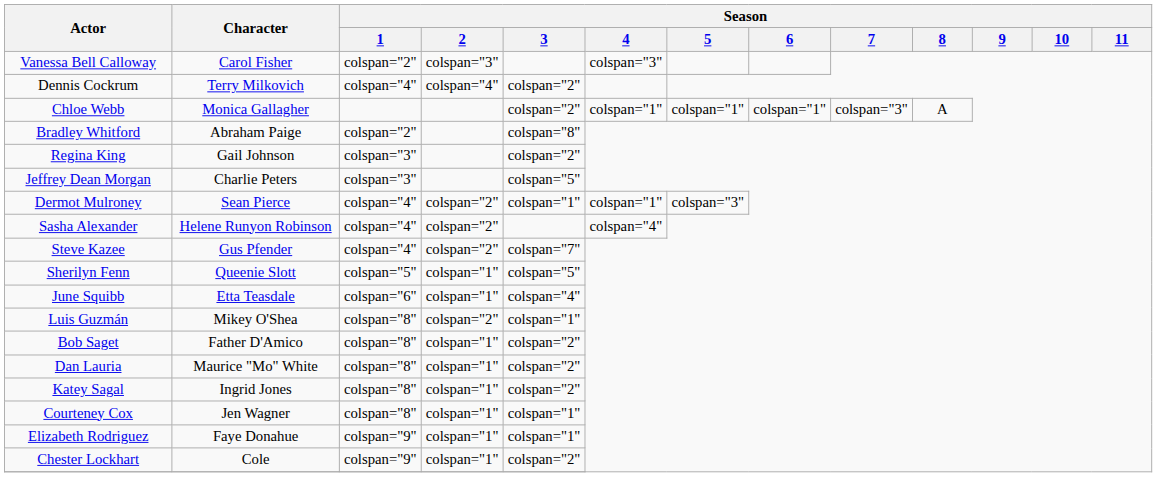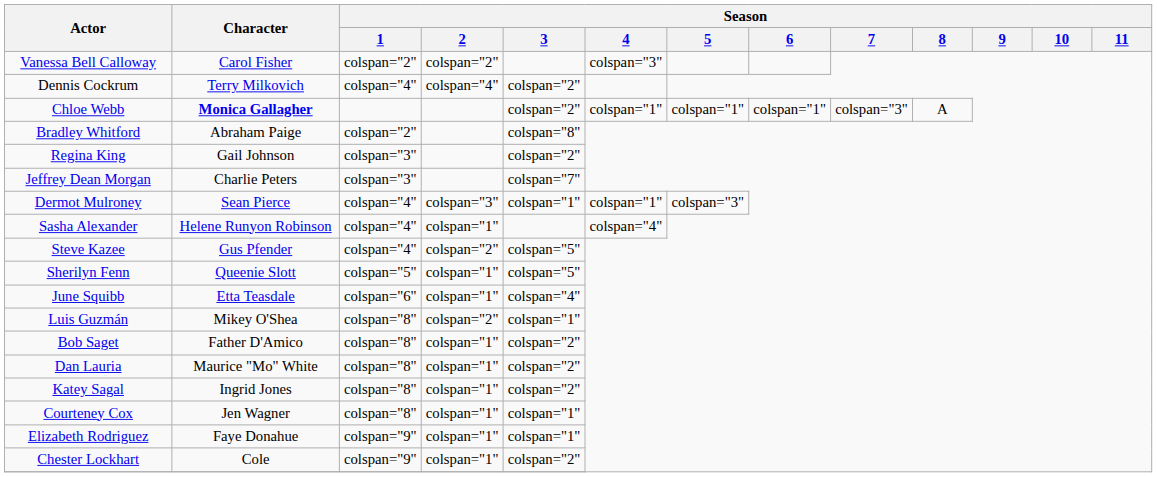Vanessa Bell Calloway | Season / 2: colspan="3" -> colspan="2"
Chloe Webb | Character: normal -> bold
Jeffrey Dean Morgan | Season / 3: colspan="5" -> colspan="7"
Dermot Mulroney | Season / 2: colspan="2" -> colspan="3"
Sasha Alexander | Season / 2: colspan="2" -> colspan="1"
Steve Kazee | Season / 3: colspan="7" -> colspan="5"
